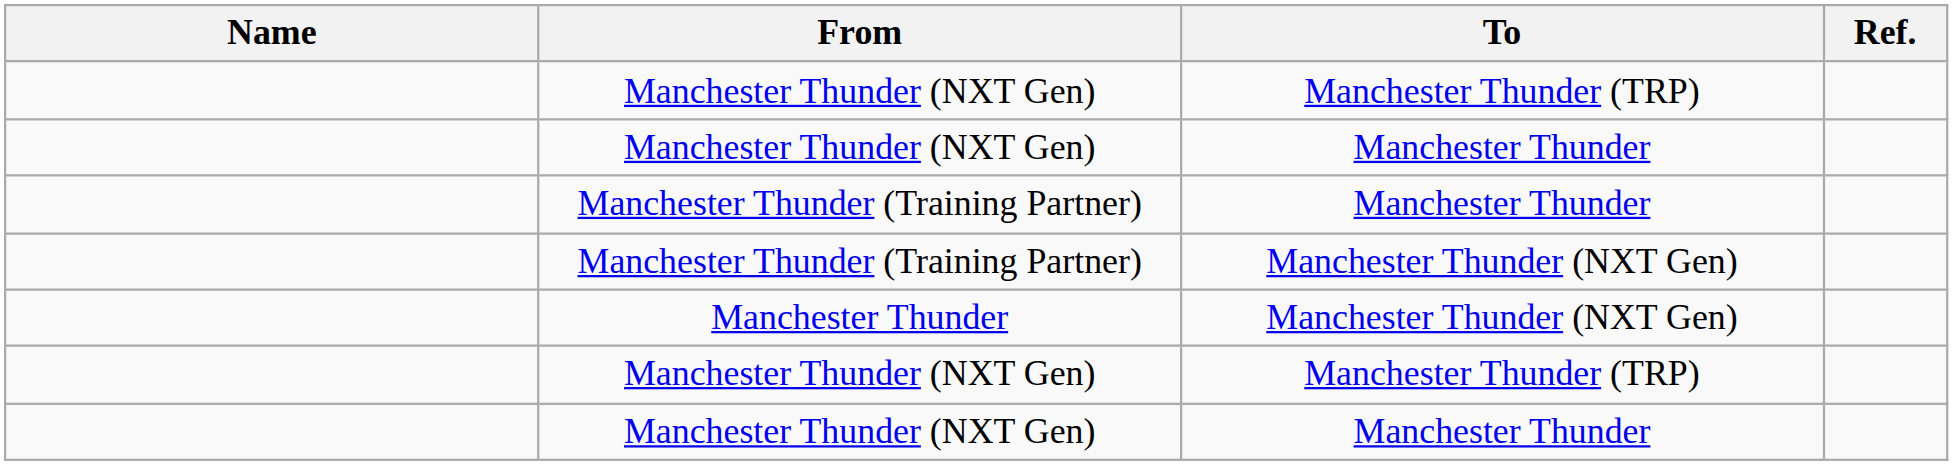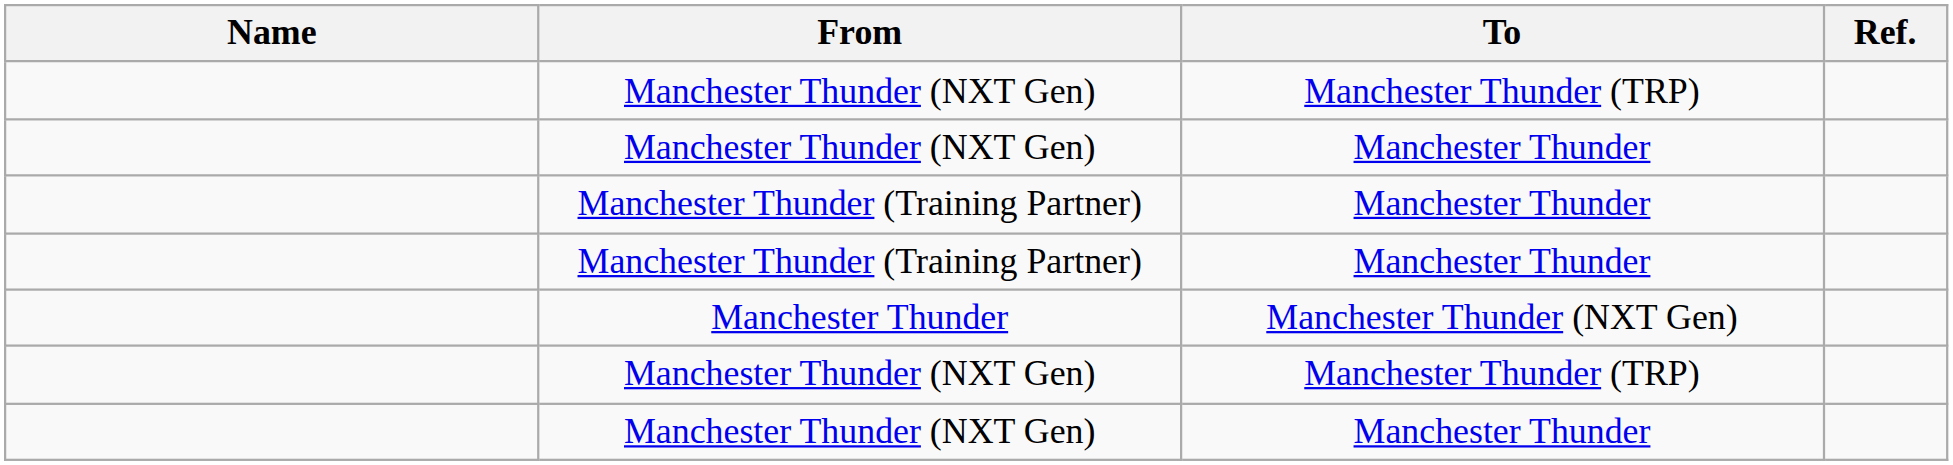row 5 | To: Manchester Thunder (NXT Gen) -> Manchester Thunder
